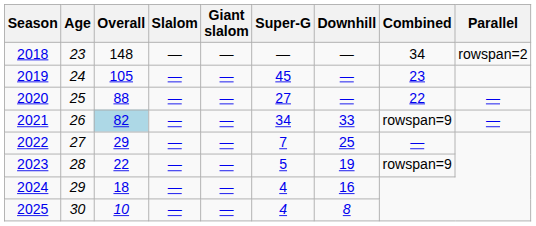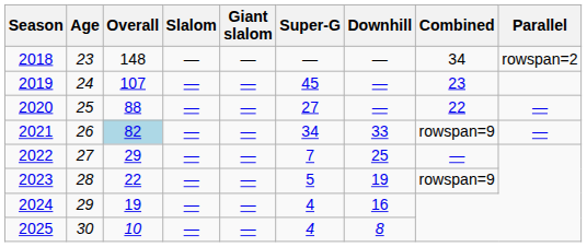2019 | Overall: 105 -> 107
2024 | Overall: 18 -> 19
